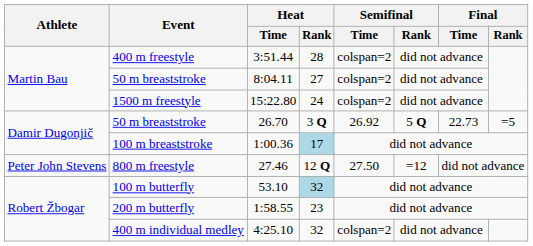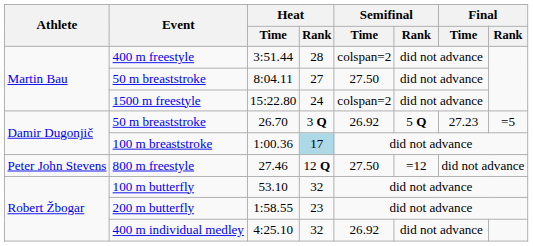8:04.11 | Semifinal / Time: colspan=2 -> 27.50
26.70 | Final / Time: 22.73 -> 27.23
53.10 | Heat / Rank: lightblue background -> no background
4:25.10 | Semifinal / Time: colspan=2 -> 26.92
